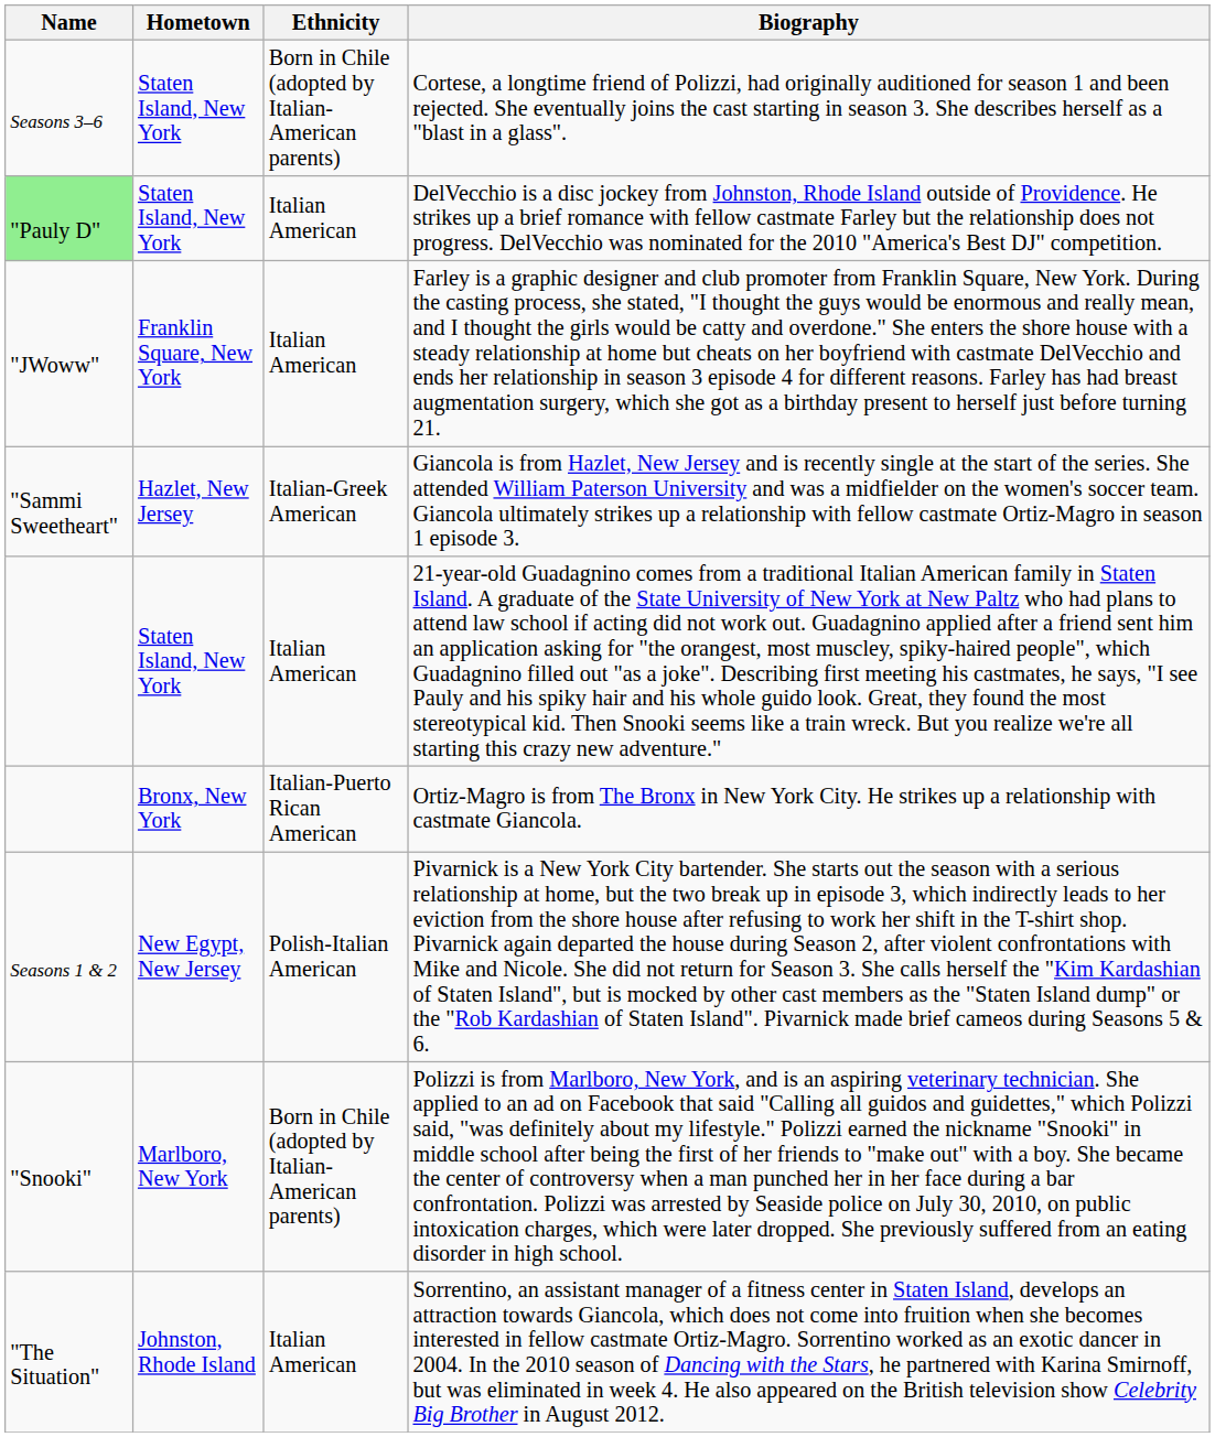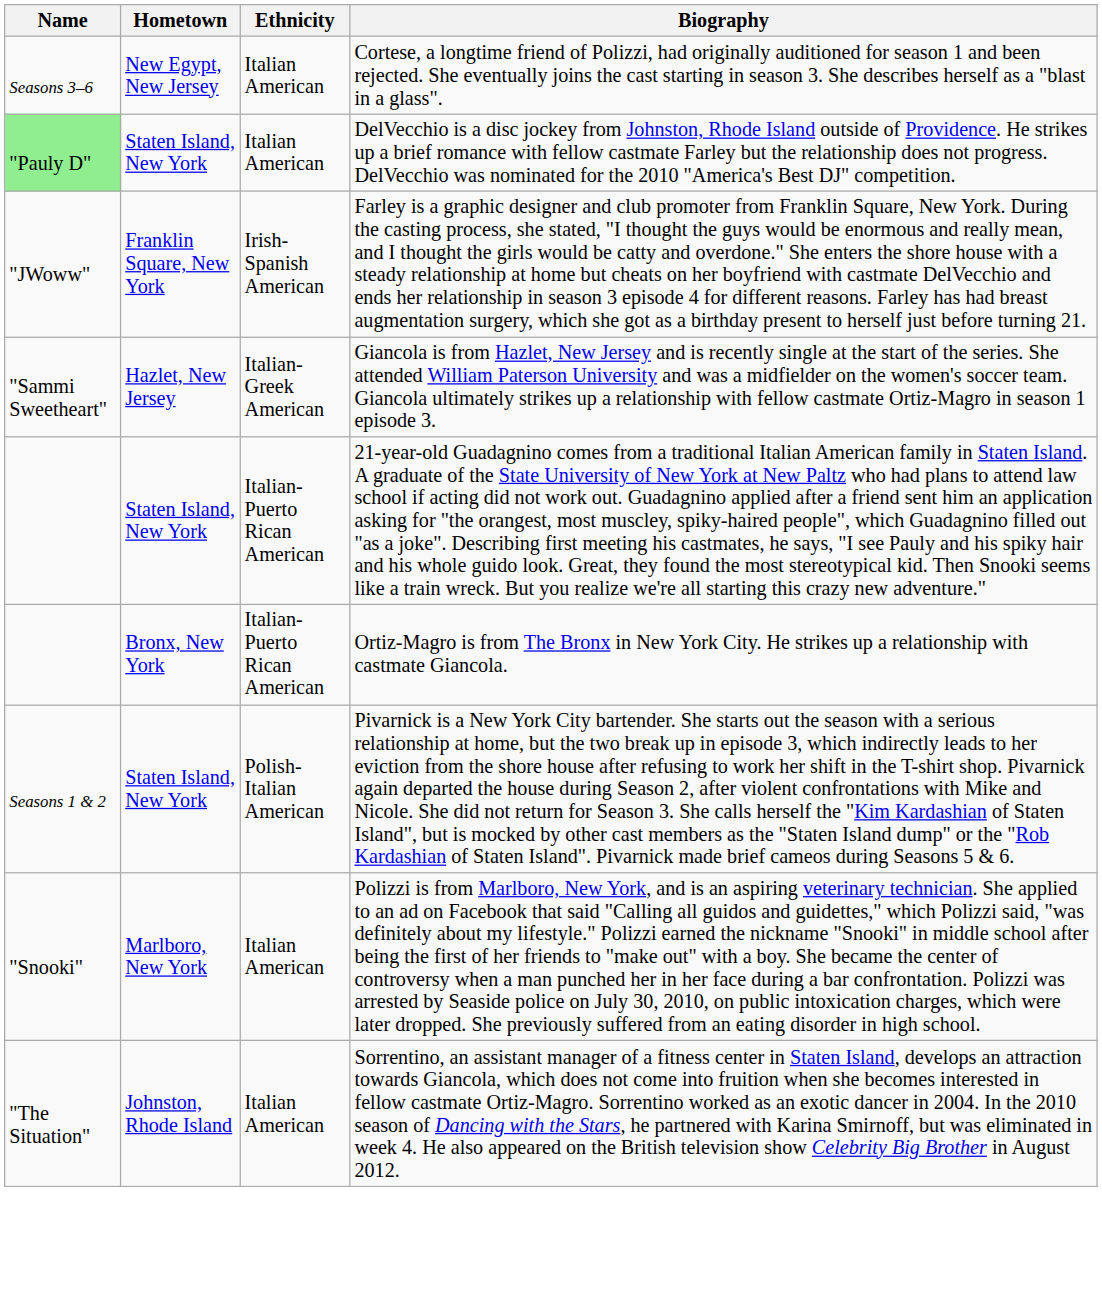row 2 | Hometown: Staten Island, New York -> New Egypt, New Jersey
row 2 | Ethnicity: Born in Chile (adopted by Italian-American parents) -> Italian American
row 4 | Ethnicity: Italian American -> Irish-Spanish American
row 6 | Ethnicity: Italian American -> Italian-Puerto Rican American
row 8 | Hometown: New Egypt, New Jersey -> Staten Island, New York
row 9 | Ethnicity: Born in Chile (adopted by Italian-American parents) -> Italian American
